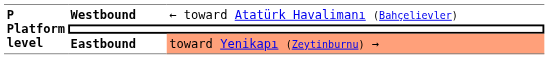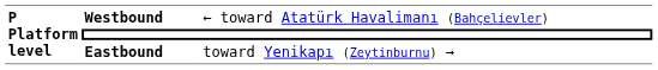Eastbound | column 3: lightsalmon background -> no background
